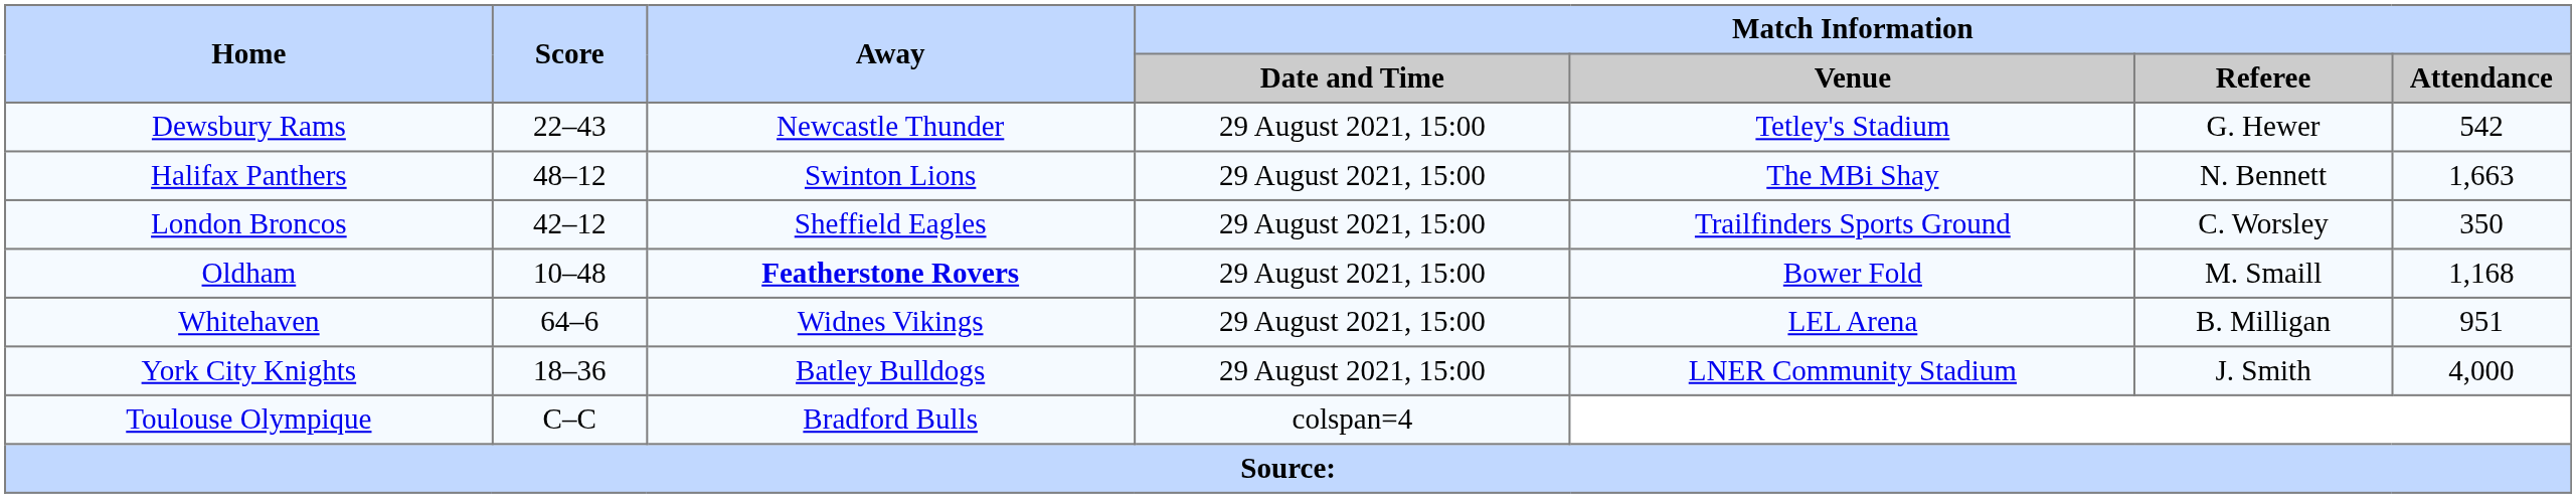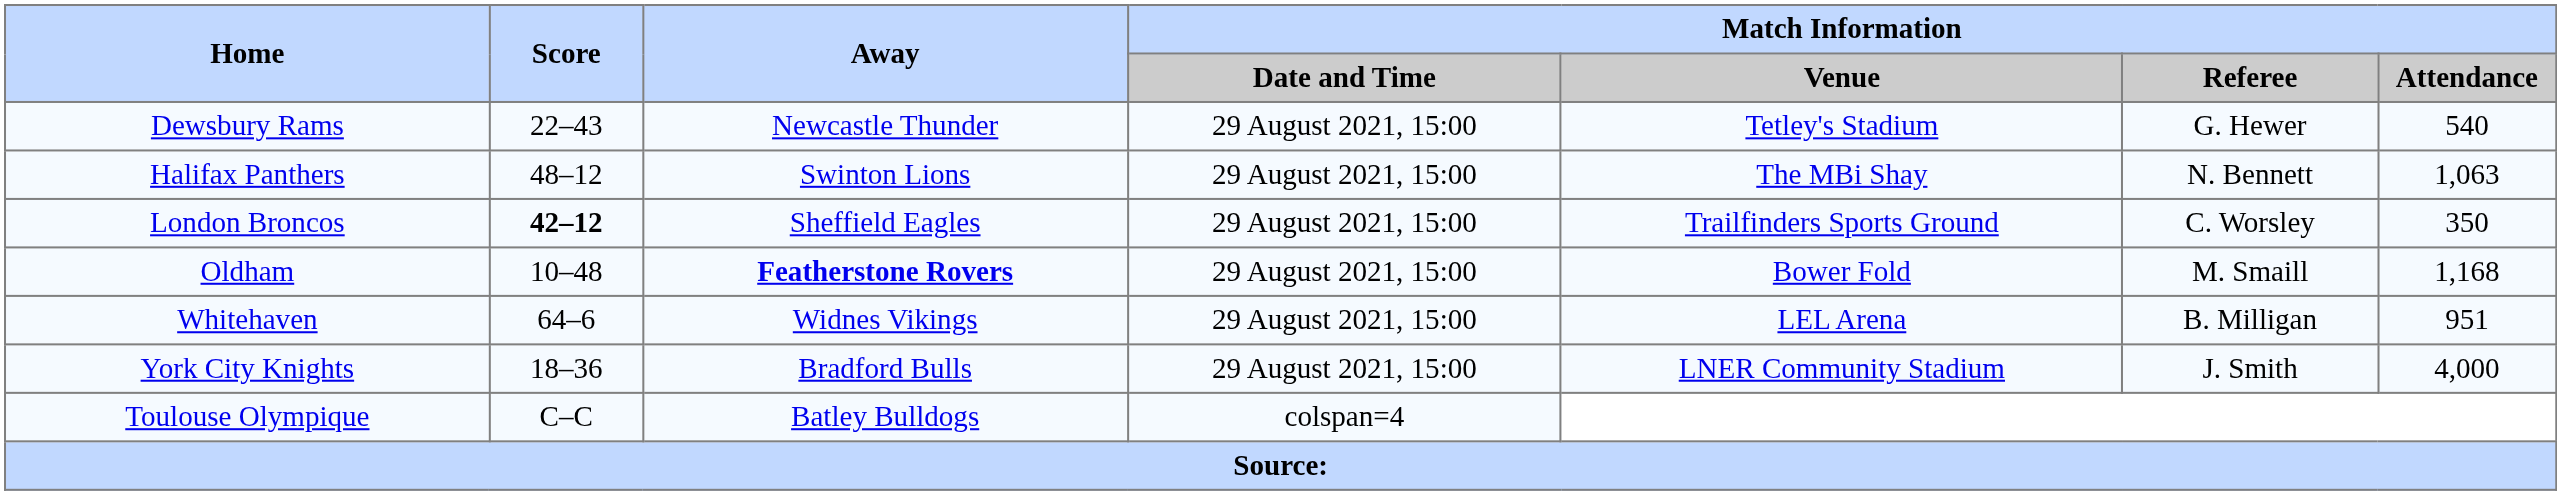Dewsbury Rams | Match Information / Attendance: 542 -> 540
Halifax Panthers | Match Information / Attendance: 1,663 -> 1,063
London Broncos | Score: normal -> bold
York City Knights | Away: Batley Bulldogs -> Bradford Bulls
Toulouse Olympique | Away: Bradford Bulls -> Batley Bulldogs
